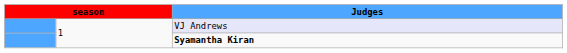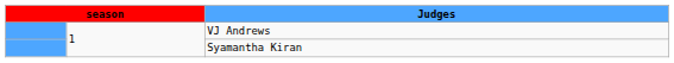VJ Andrews | Judges: lavender background -> no background
Syamantha Kiran | Judges: bold -> normal
